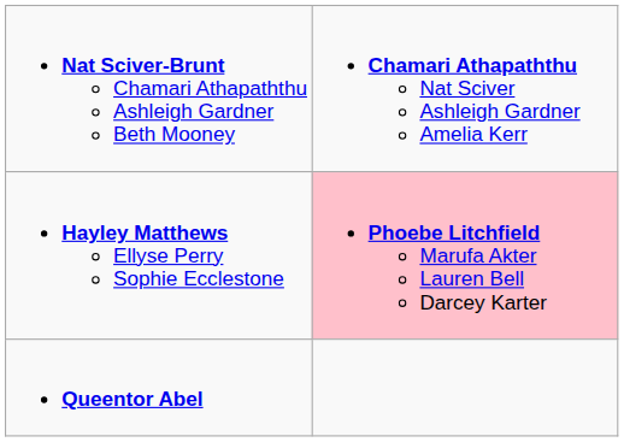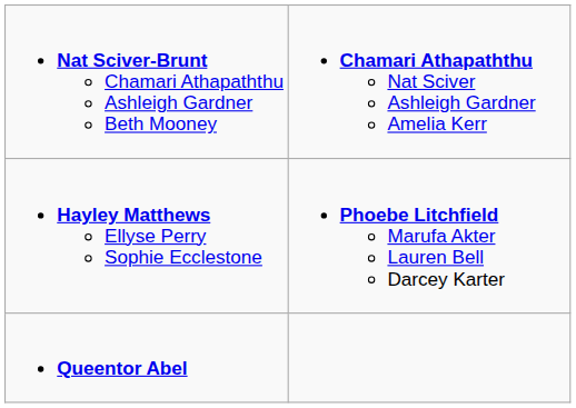Hayley Matthews Ellyse Perry Sophie Ecclestone | column 2: pink background -> no background
